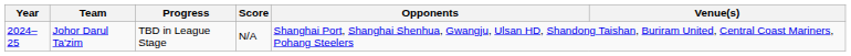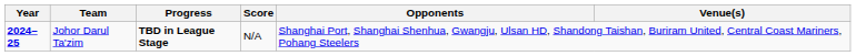Johor Darul Ta'zim | Year: normal -> bold
Johor Darul Ta'zim | Progress: normal -> bold
